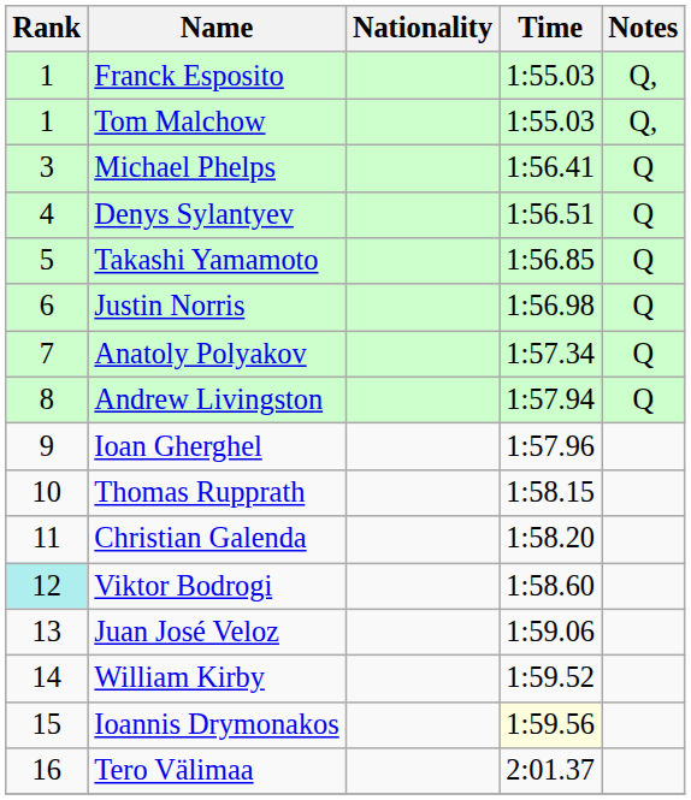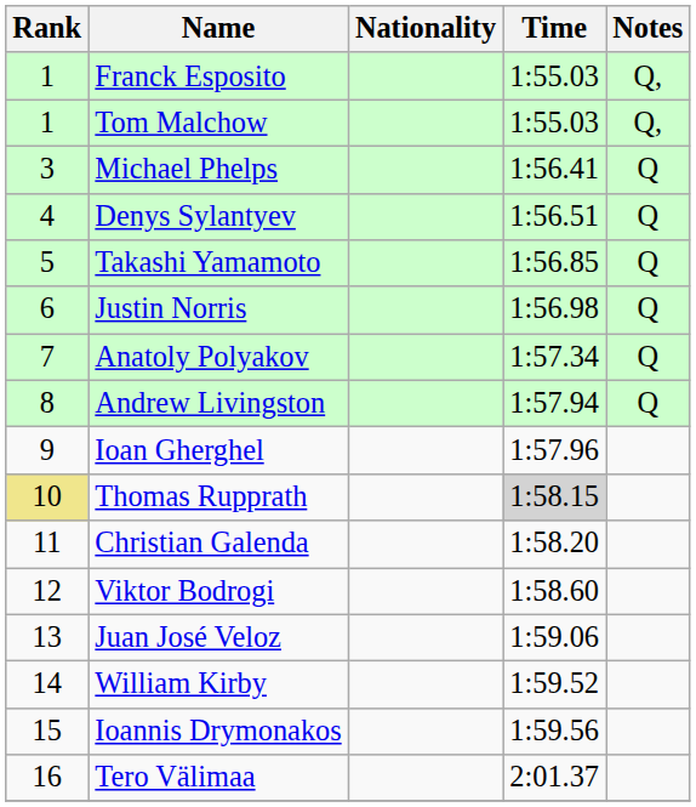Thomas Rupprath | Rank: no background -> khaki background
Thomas Rupprath | Time: no background -> lightgrey background
Viktor Bodrogi | Rank: paleturquoise background -> no background
Ioannis Drymonakos | Time: lightyellow background -> no background
